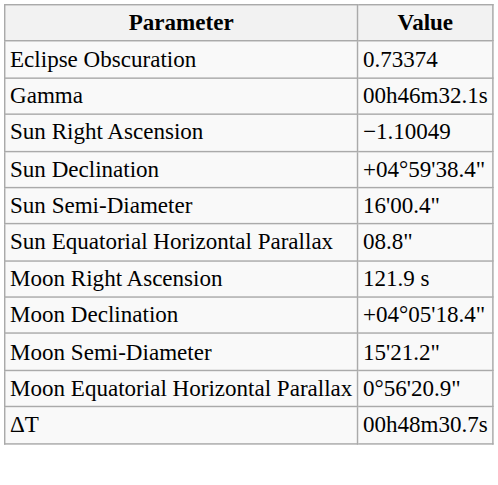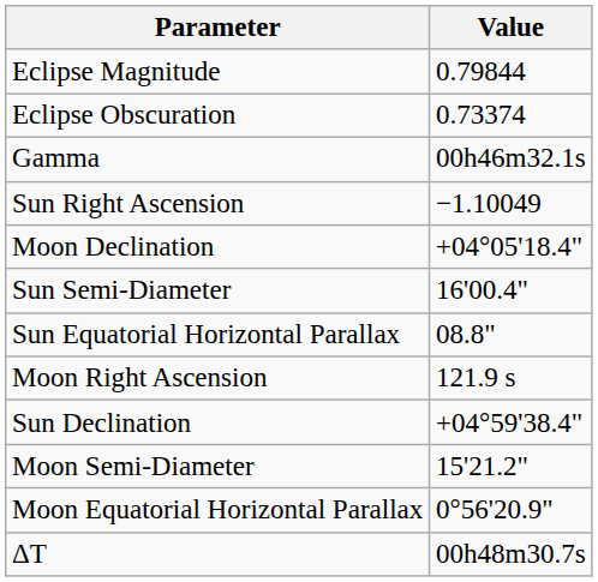+ row: Eclipse Magnitude | 0.79844
rows swapped: Sun Declination <-> Moon Declination
